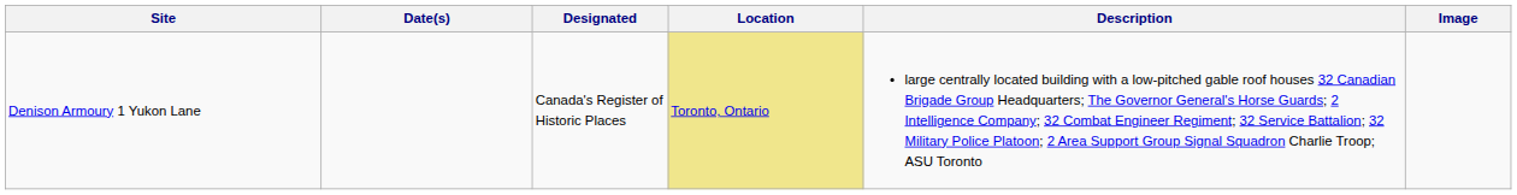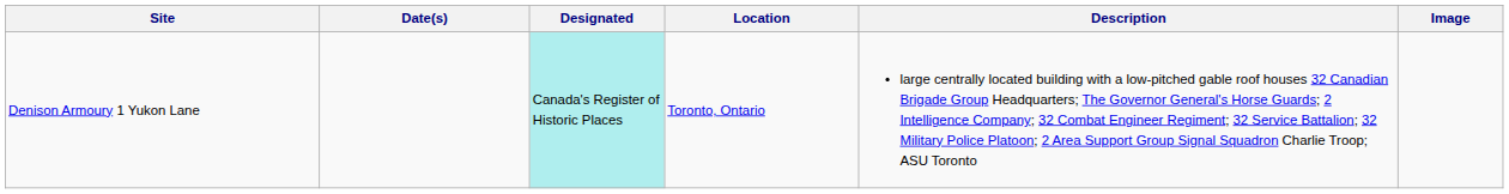Denison Armoury 1 Yukon Lane | Designated: no background -> paleturquoise background
Denison Armoury 1 Yukon Lane | Location: khaki background -> no background
